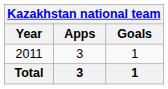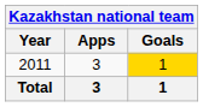2011 | Goals: no background -> gold background
